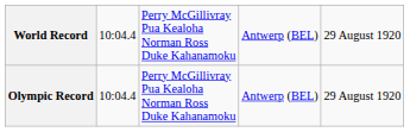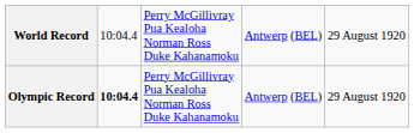Olympic Record | column 2: normal -> bold
